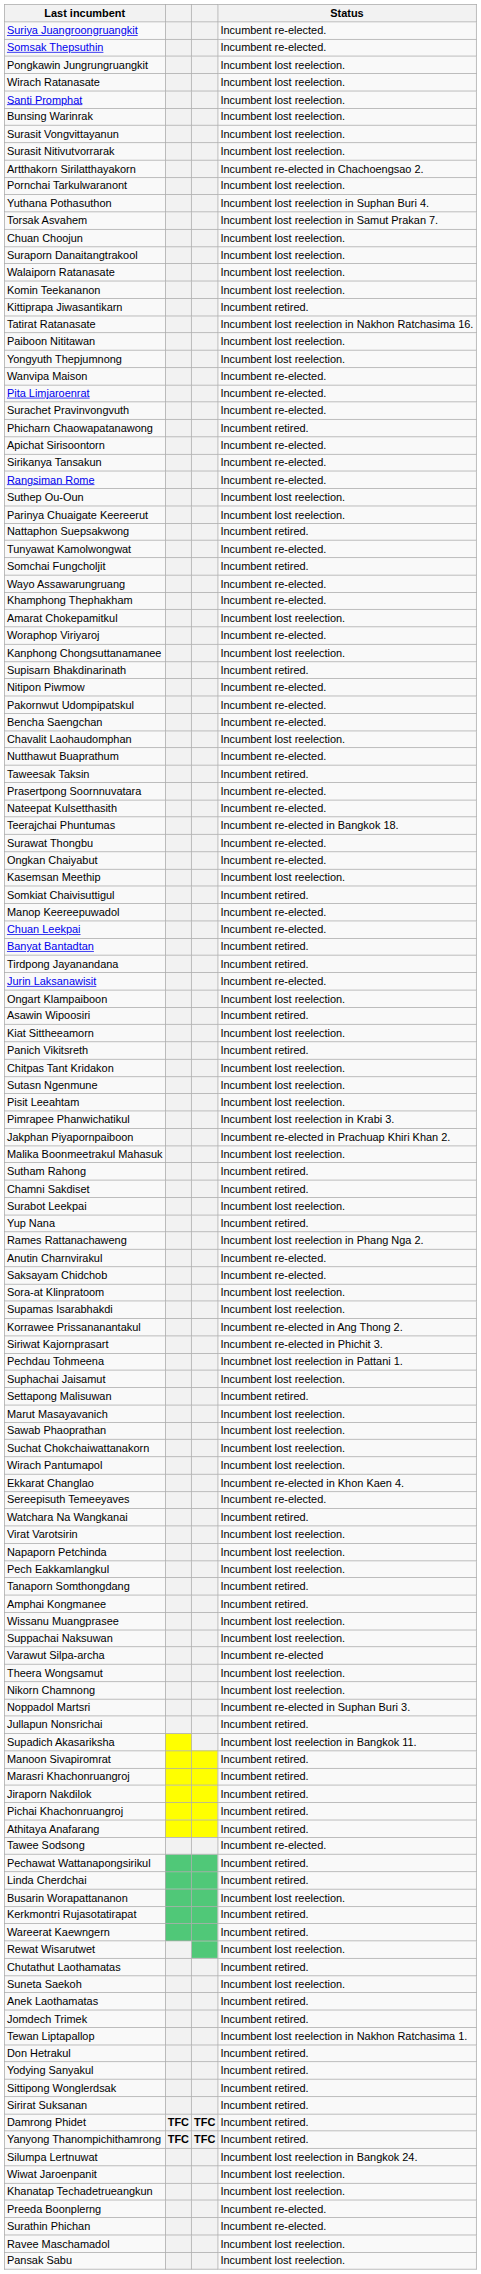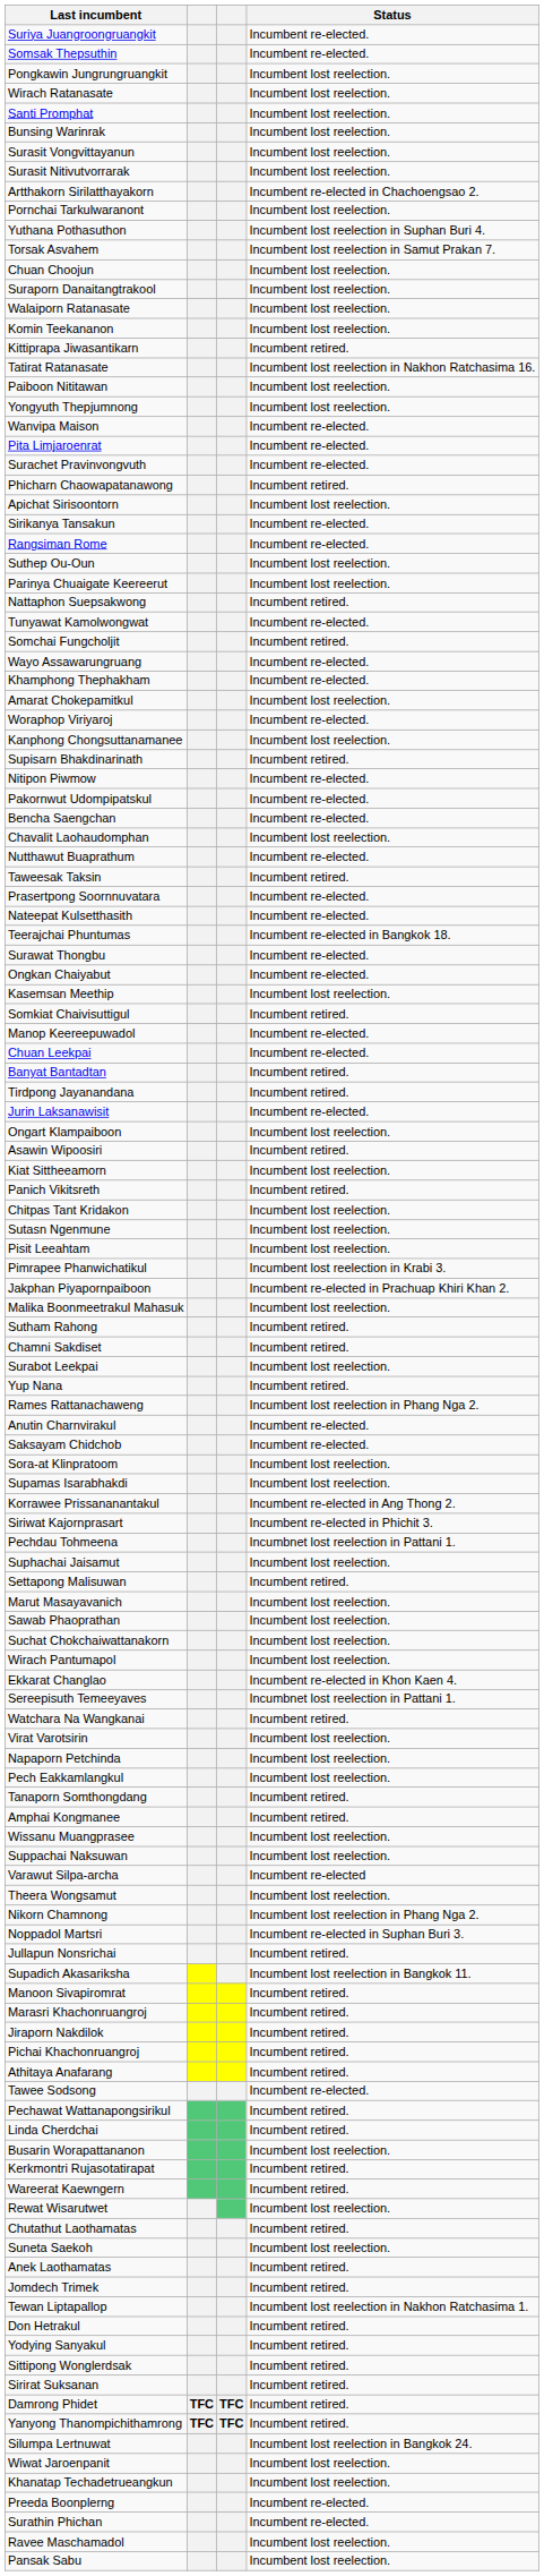Apichat Sirisoontorn | Status: Incumbent re-elected. -> Incumbent lost reelection.
Sereepisuth Temeeyaves | Status: Incumbent re-elected. -> Incumbnet lost reelection in Pattani 1.
Nikorn Chamnong | Status: Incumbent lost reelection. -> Incumbent lost reelection in Phang Nga 2.
